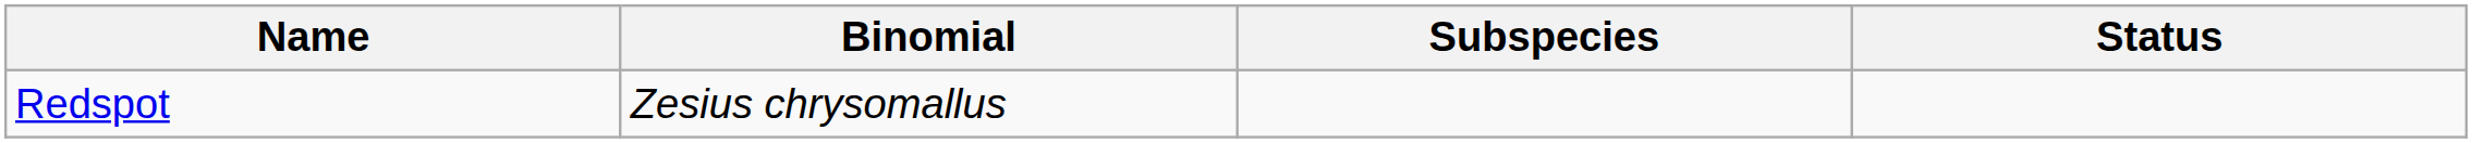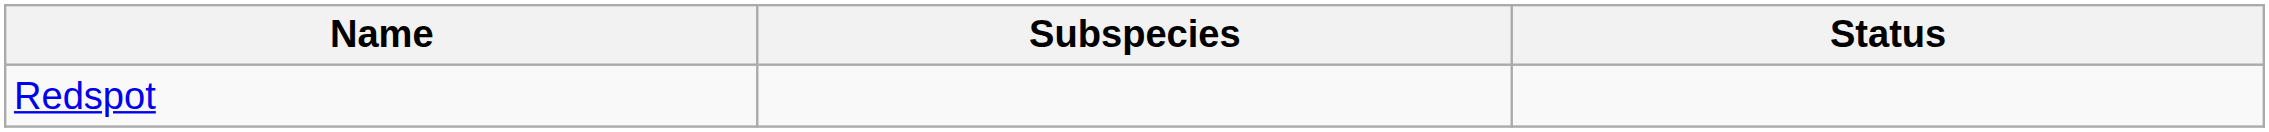- column: Binomial | Zesius chrysomallus
